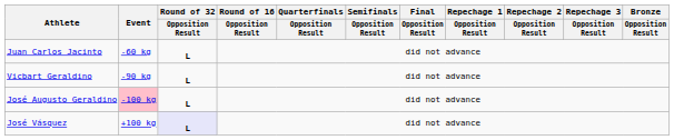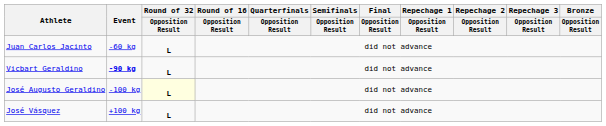Vicbart Geraldino | Event: normal -> bold
José Augusto Geraldino | Event: pink background -> no background
José Augusto Geraldino | Round of 32 / Opposition Result: no background -> lightyellow background
José Vásquez | Round of 32 / Opposition Result: lavender background -> no background
